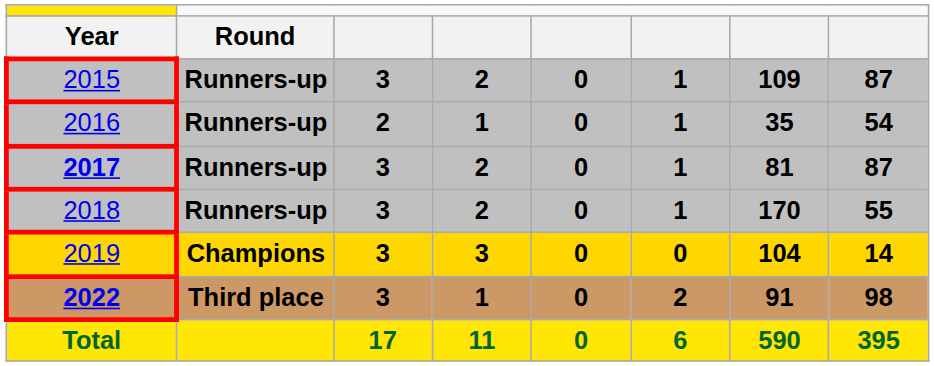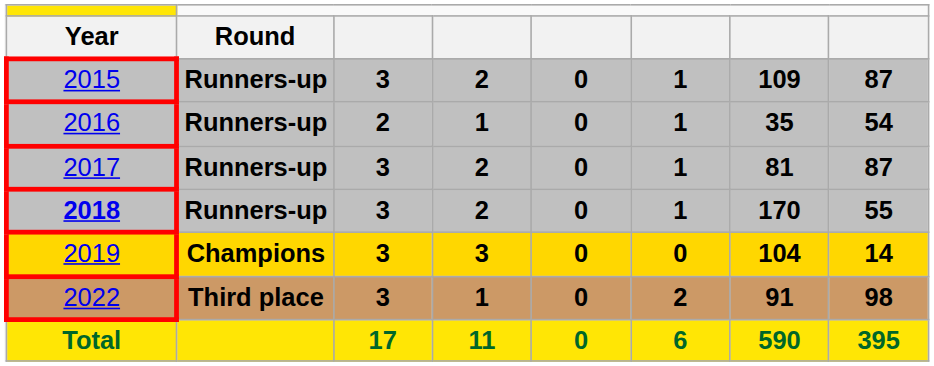2017 | Year: bold -> normal
2018 | Year: normal -> bold
2022 | Year: bold -> normal
